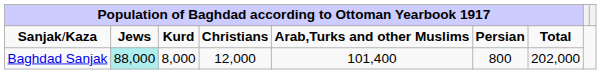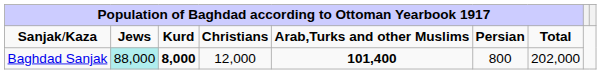Baghdad Sanjak | column 3: normal -> bold
Baghdad Sanjak | column 5: normal -> bold
